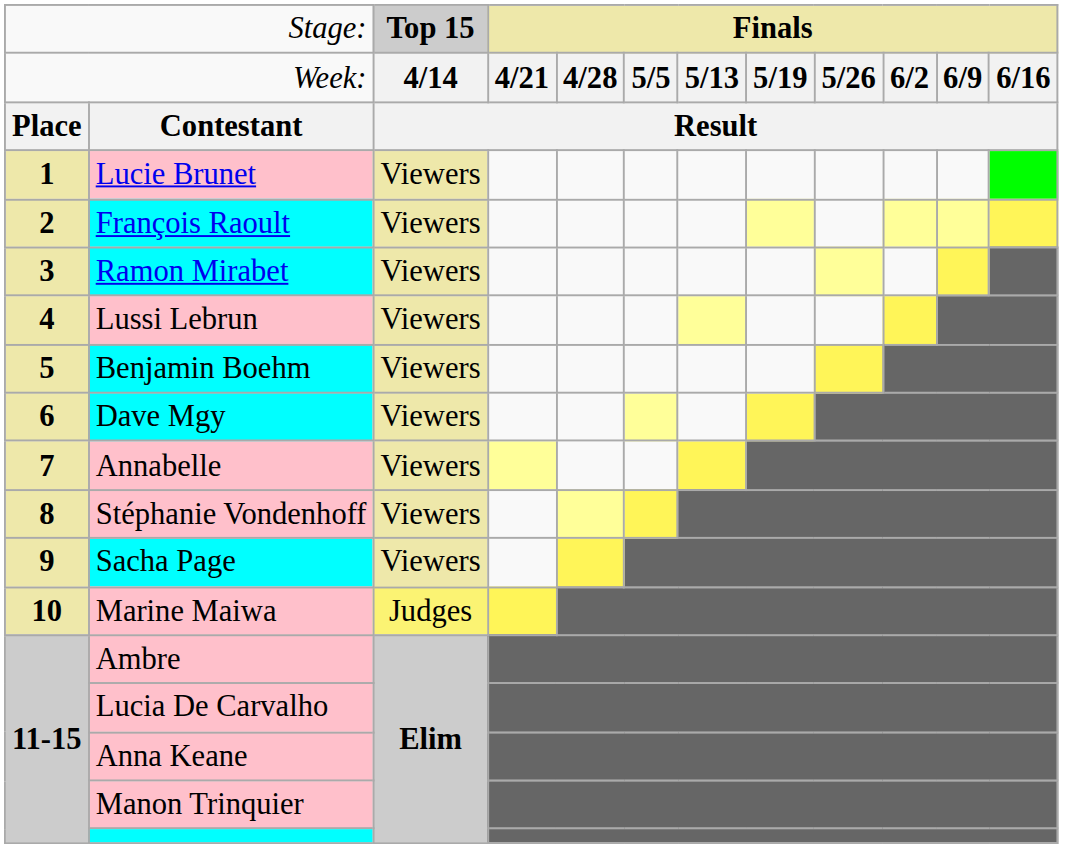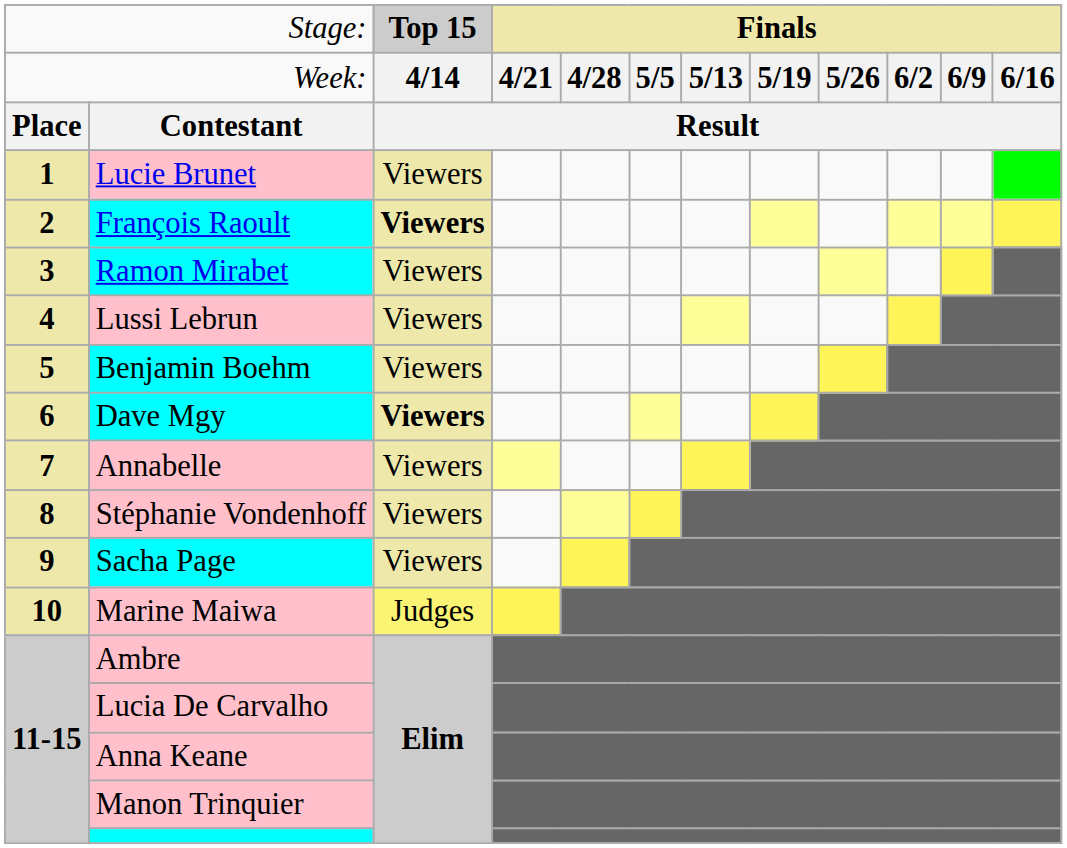François Raoult | column 3: normal -> bold
Dave Mgy | column 3: normal -> bold
